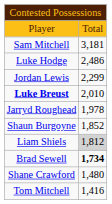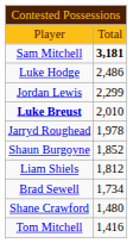Sam Mitchell | column 2: normal -> bold
Liam Shiels | column 2: lightgrey background -> no background
Brad Sewell | column 2: bold -> normal
